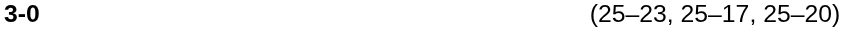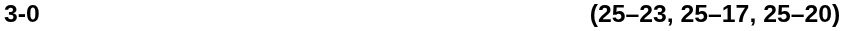row 1 | column 2: normal -> bold
